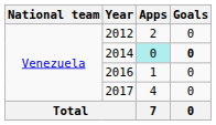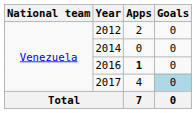2014 | Apps: paleturquoise background -> no background
2014 | Goals: bold -> normal
2016 | Apps: normal -> bold
2017 | Goals: no background -> lightblue background
